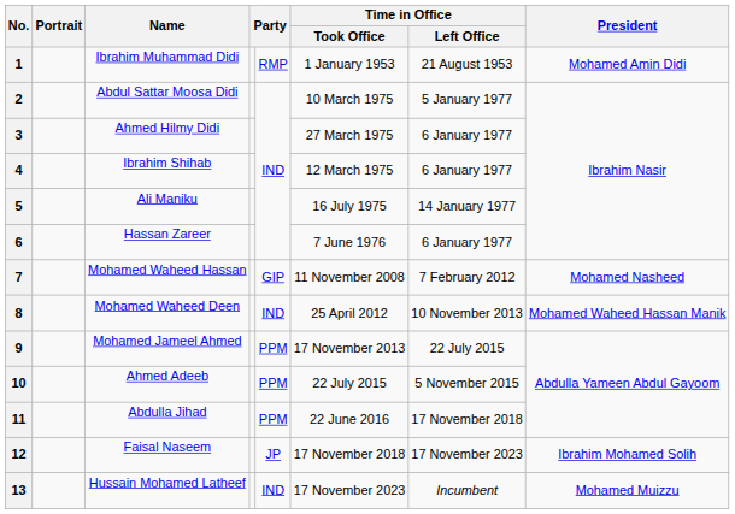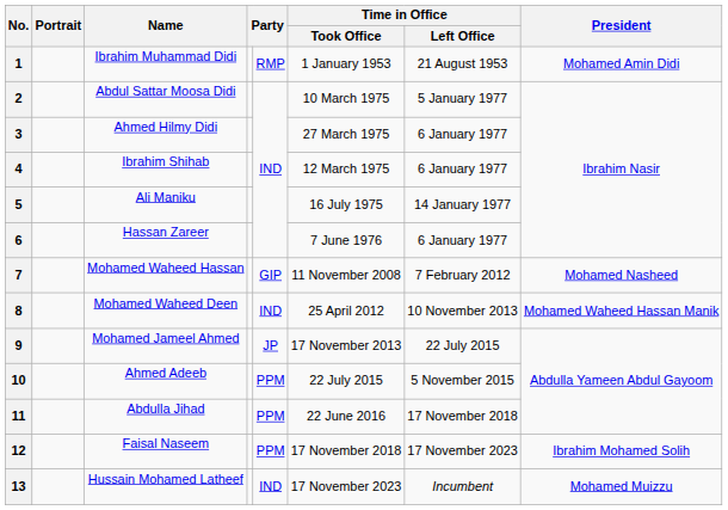9 | column 5: PPM -> JP
12 | column 5: JP -> PPM
